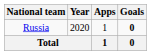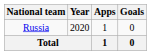Russia | Goals: bold -> normal
